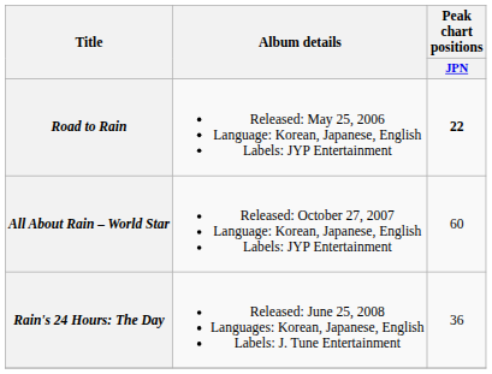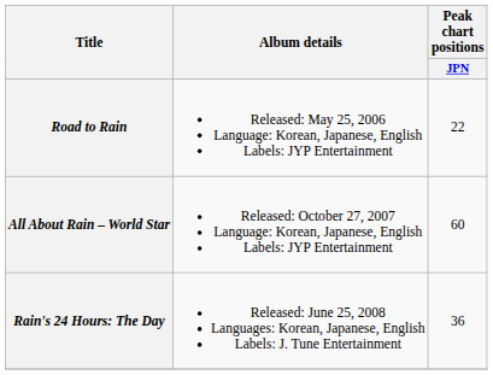Road to Rain | Peak chart positions / JPN: bold -> normal
